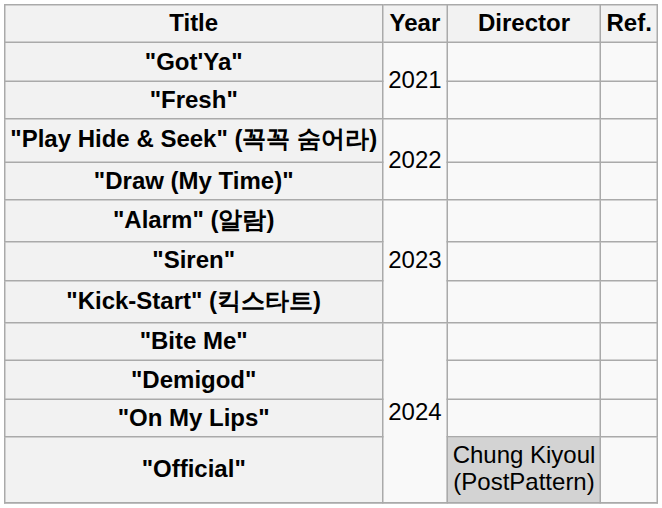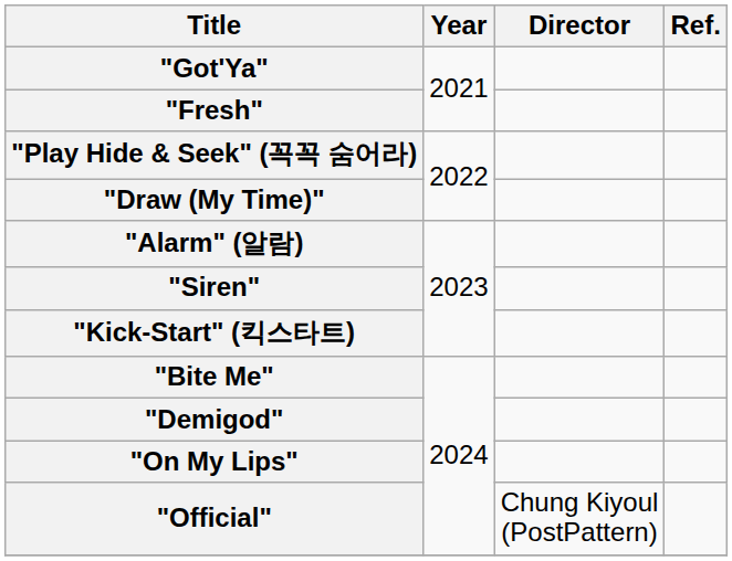"Official" | Director: lightgrey background -> no background
